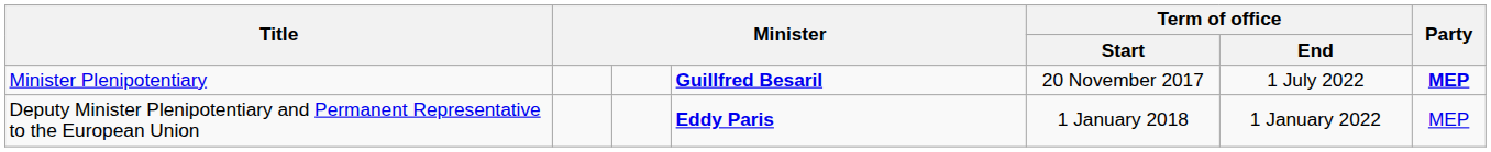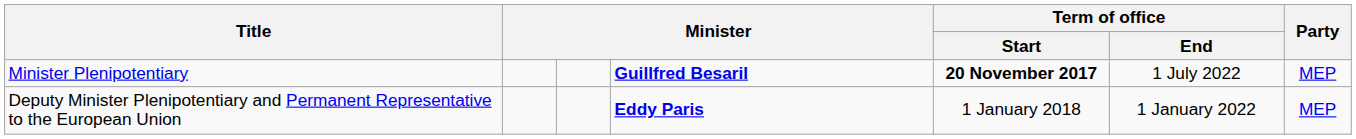Minister Plenipotentiary | Term of office / Start: normal -> bold
Minister Plenipotentiary | Party: bold -> normal
